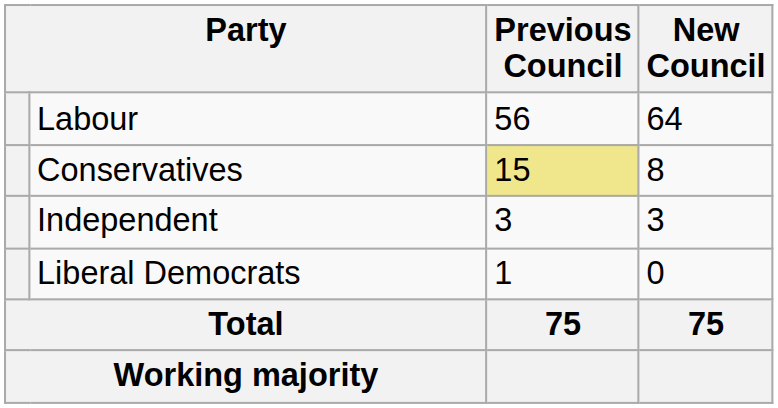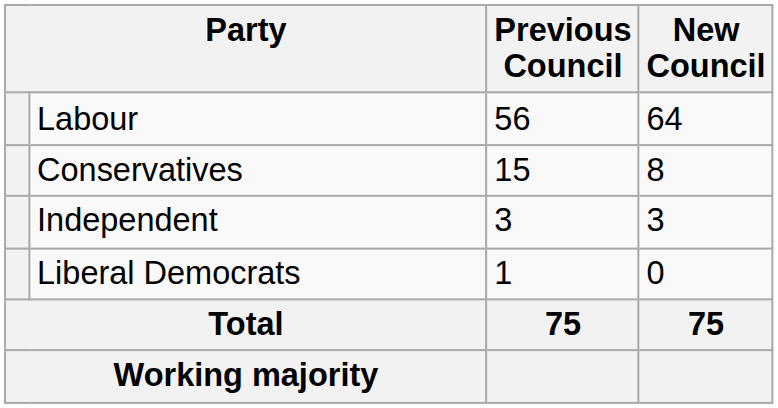Conservatives | Previous Council: khaki background -> no background
